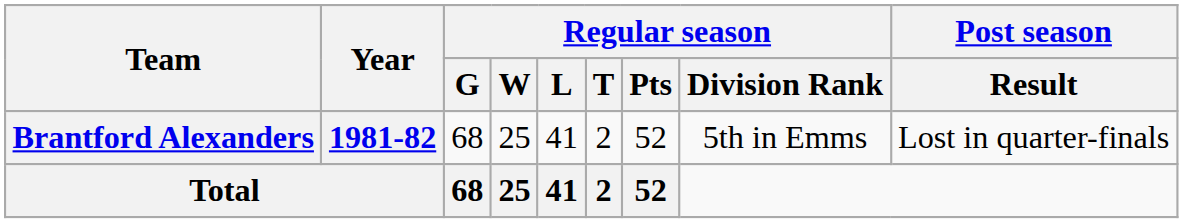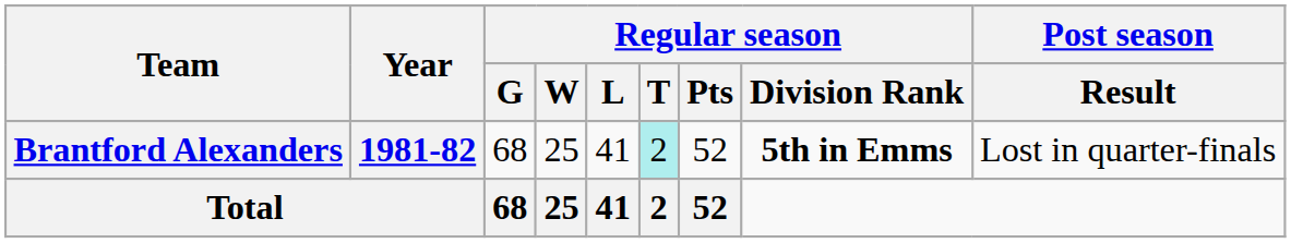Brantford Alexanders | Regular season / T: no background -> paleturquoise background
Brantford Alexanders | Regular season / Division Rank: normal -> bold
